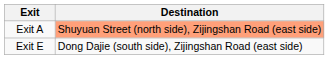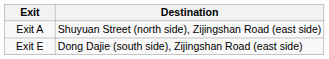Exit A | Destination: lightsalmon background -> no background
